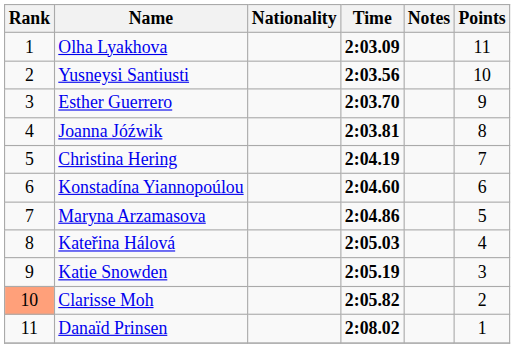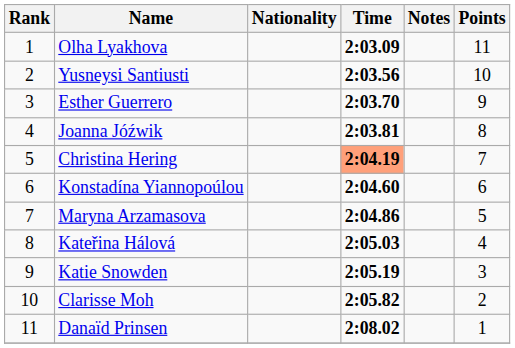Christina Hering | Time: no background -> lightsalmon background
Clarisse Moh | Rank: lightsalmon background -> no background
